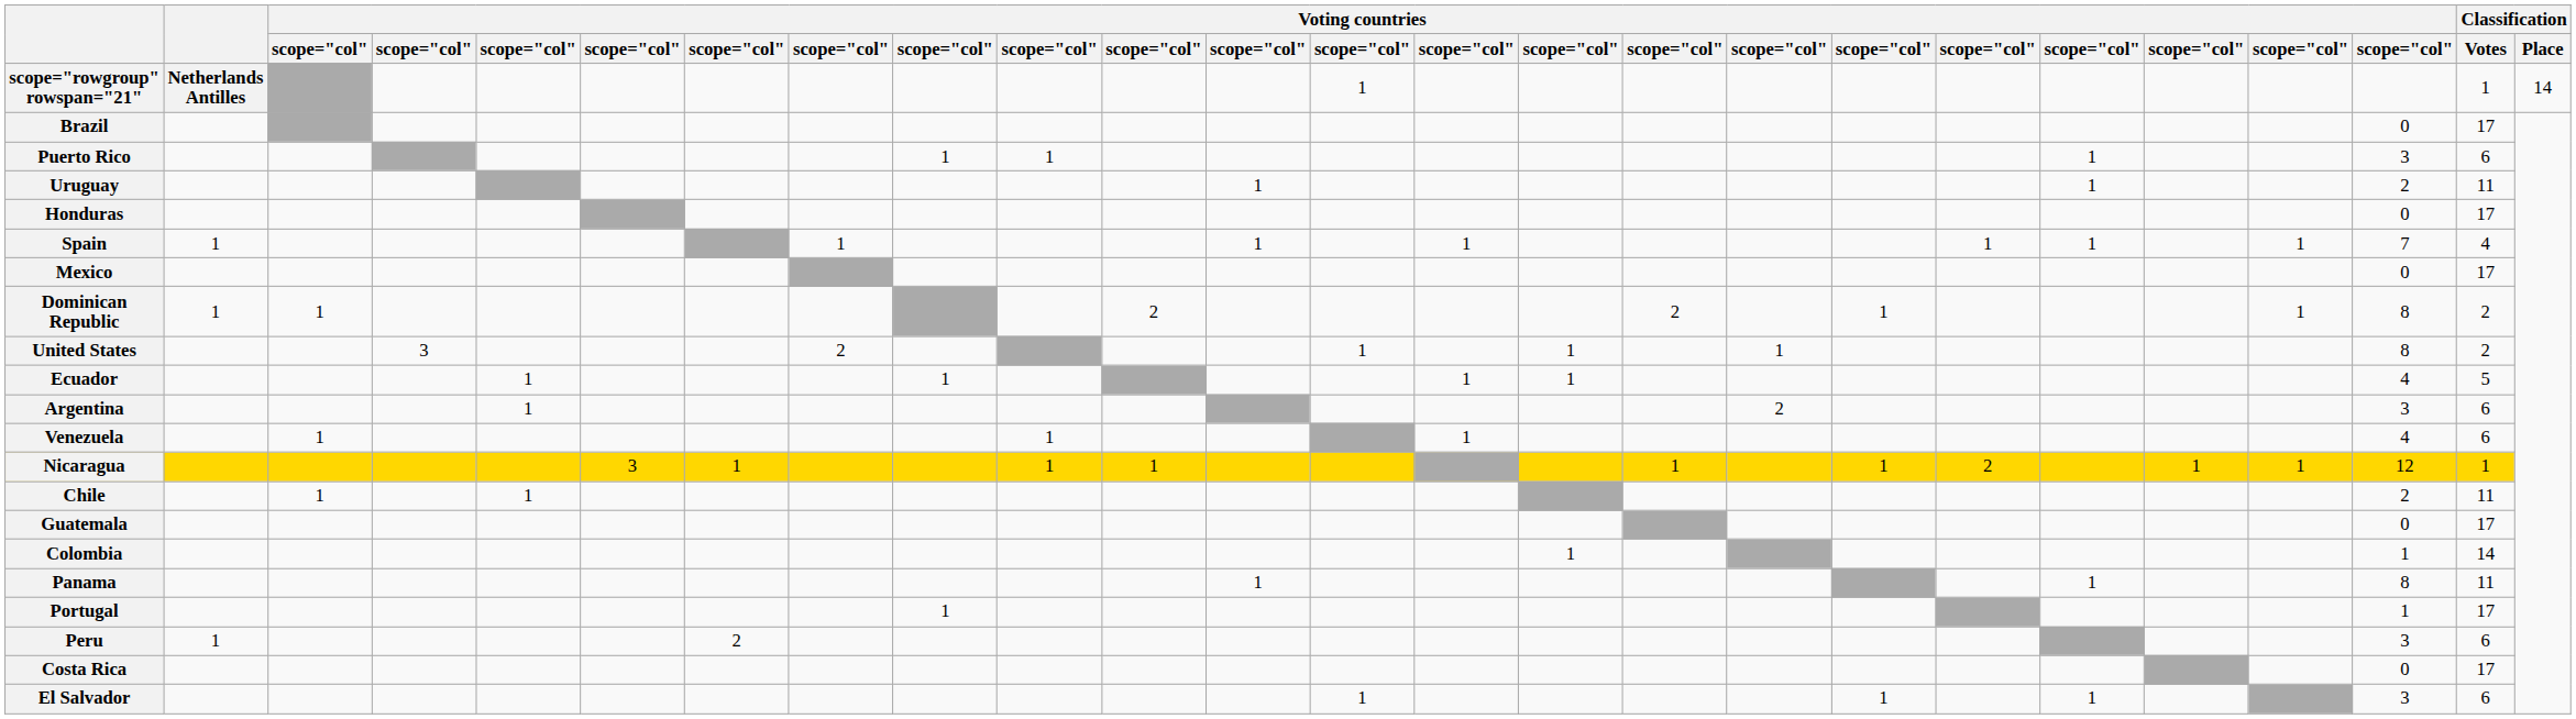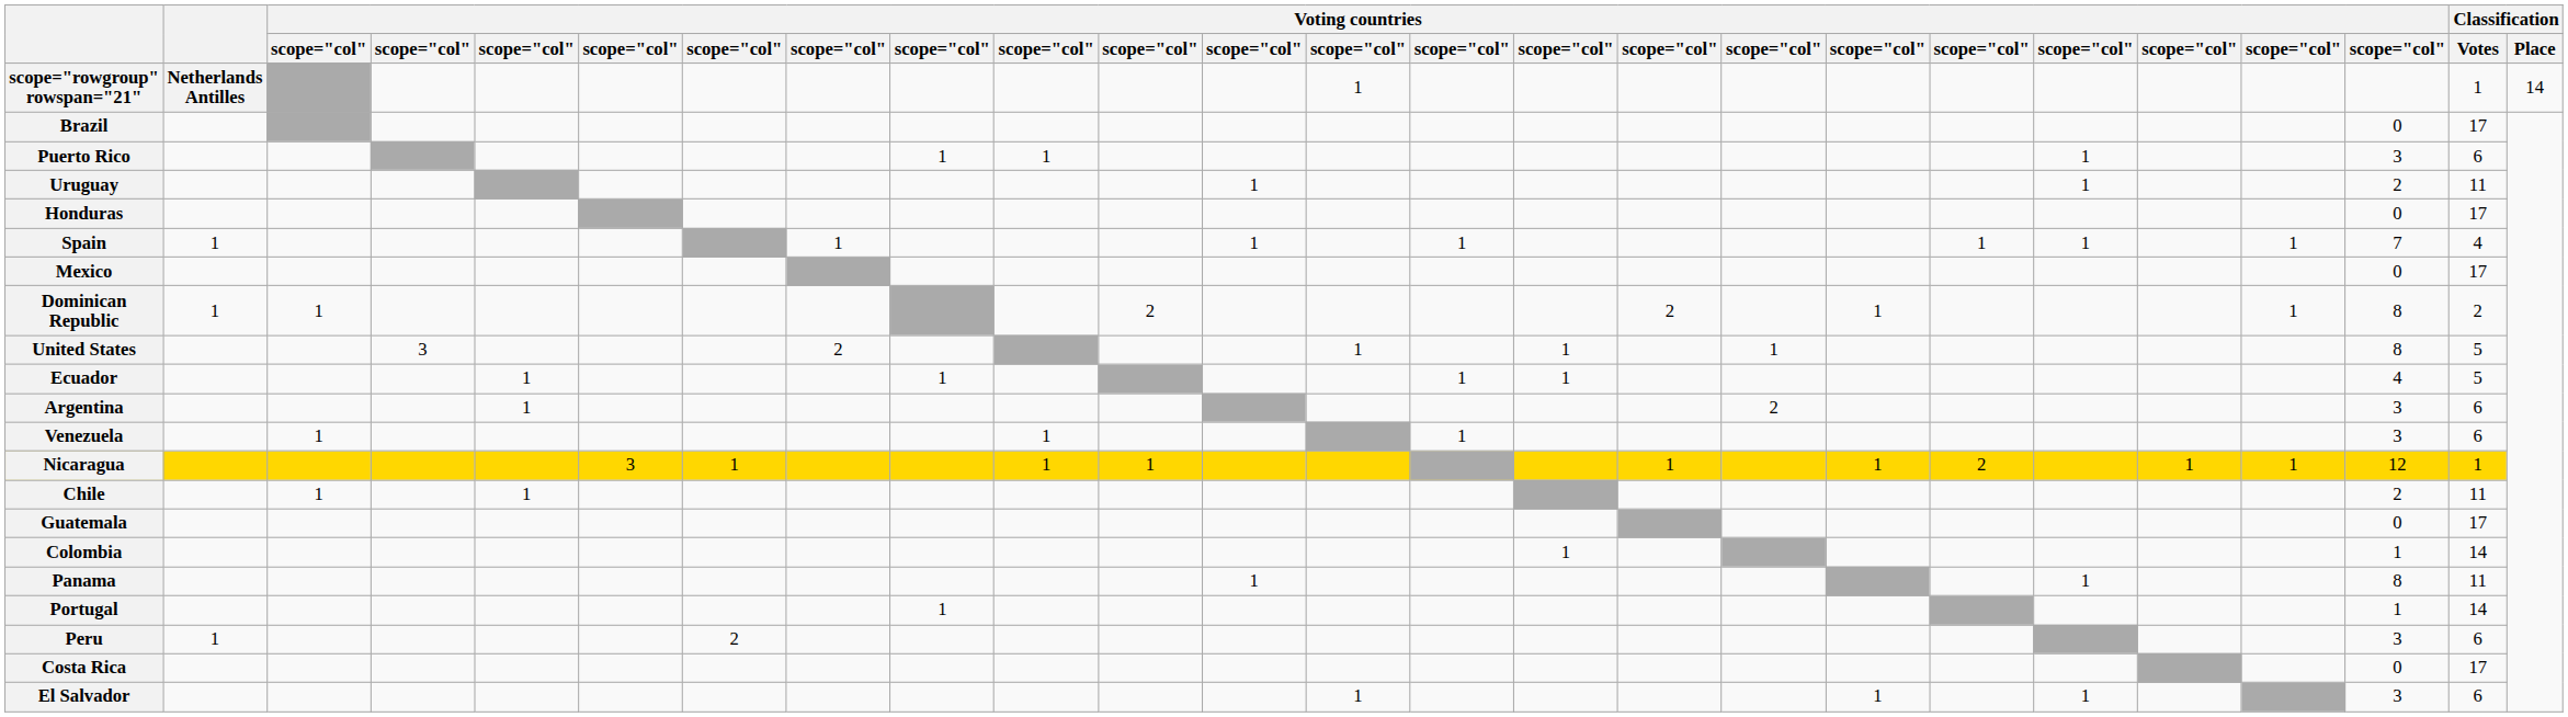United States | Classification / Votes: 2 -> 5
Venezuela | column 23: 4 -> 3
Portugal | Classification / Votes: 17 -> 14
